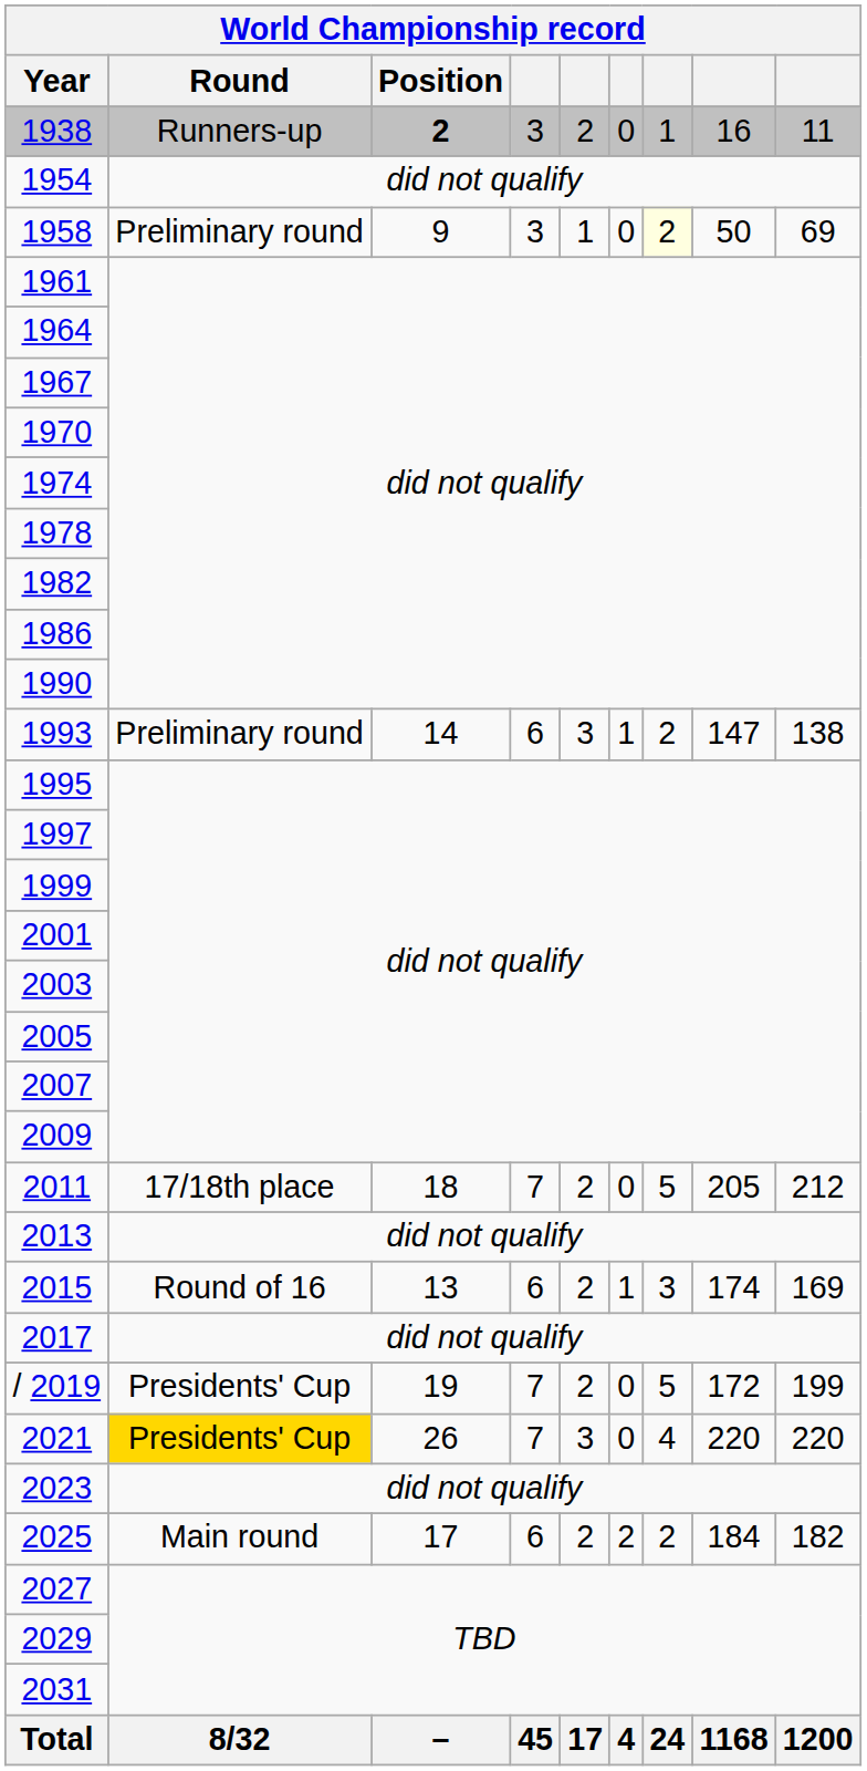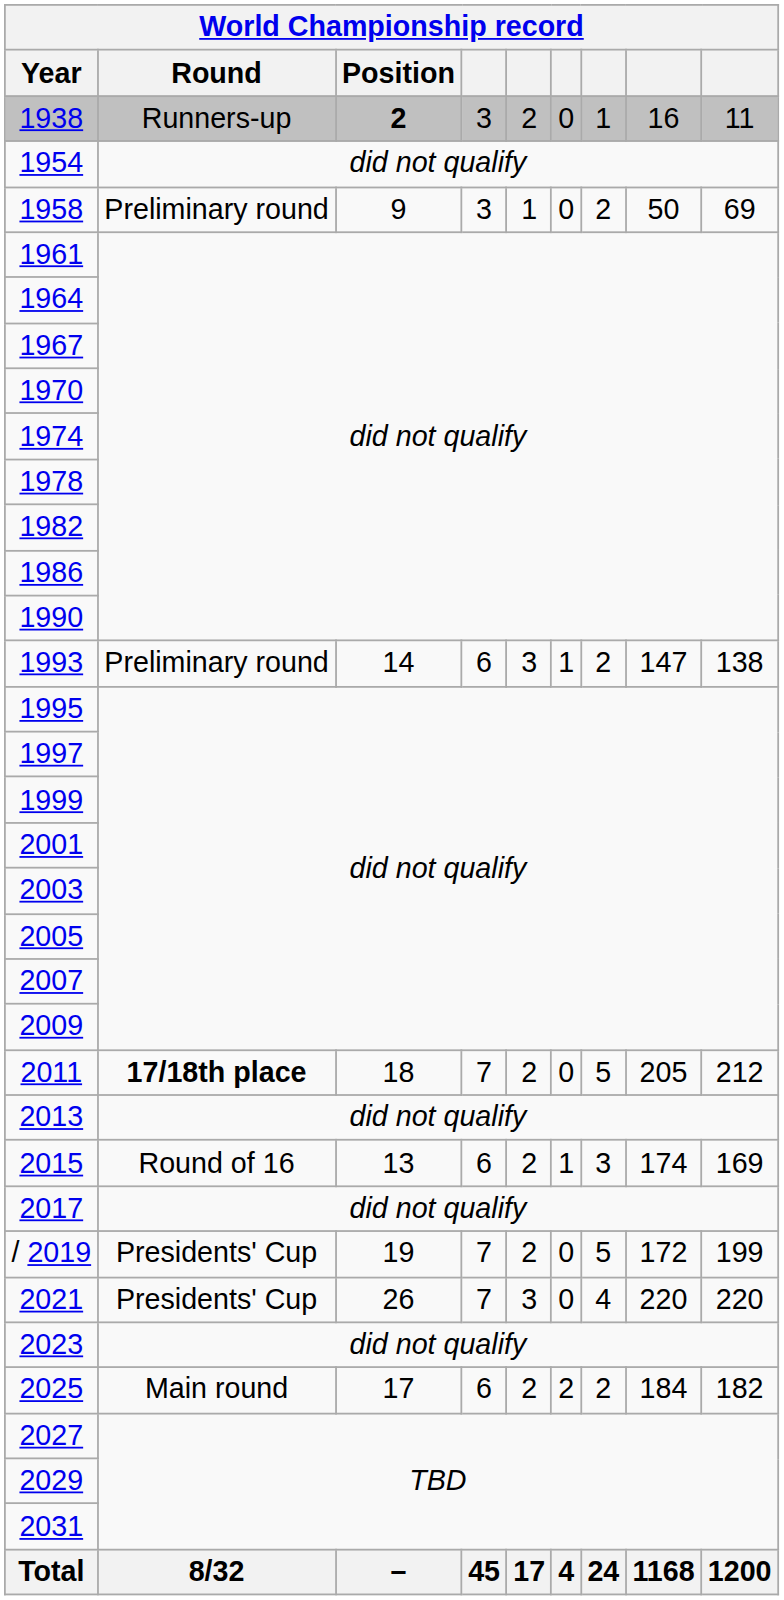1958 | column 7: lightyellow background -> no background
2011 | World Championship record / Round: normal -> bold
2021 | World Championship record / Round: gold background -> no background
